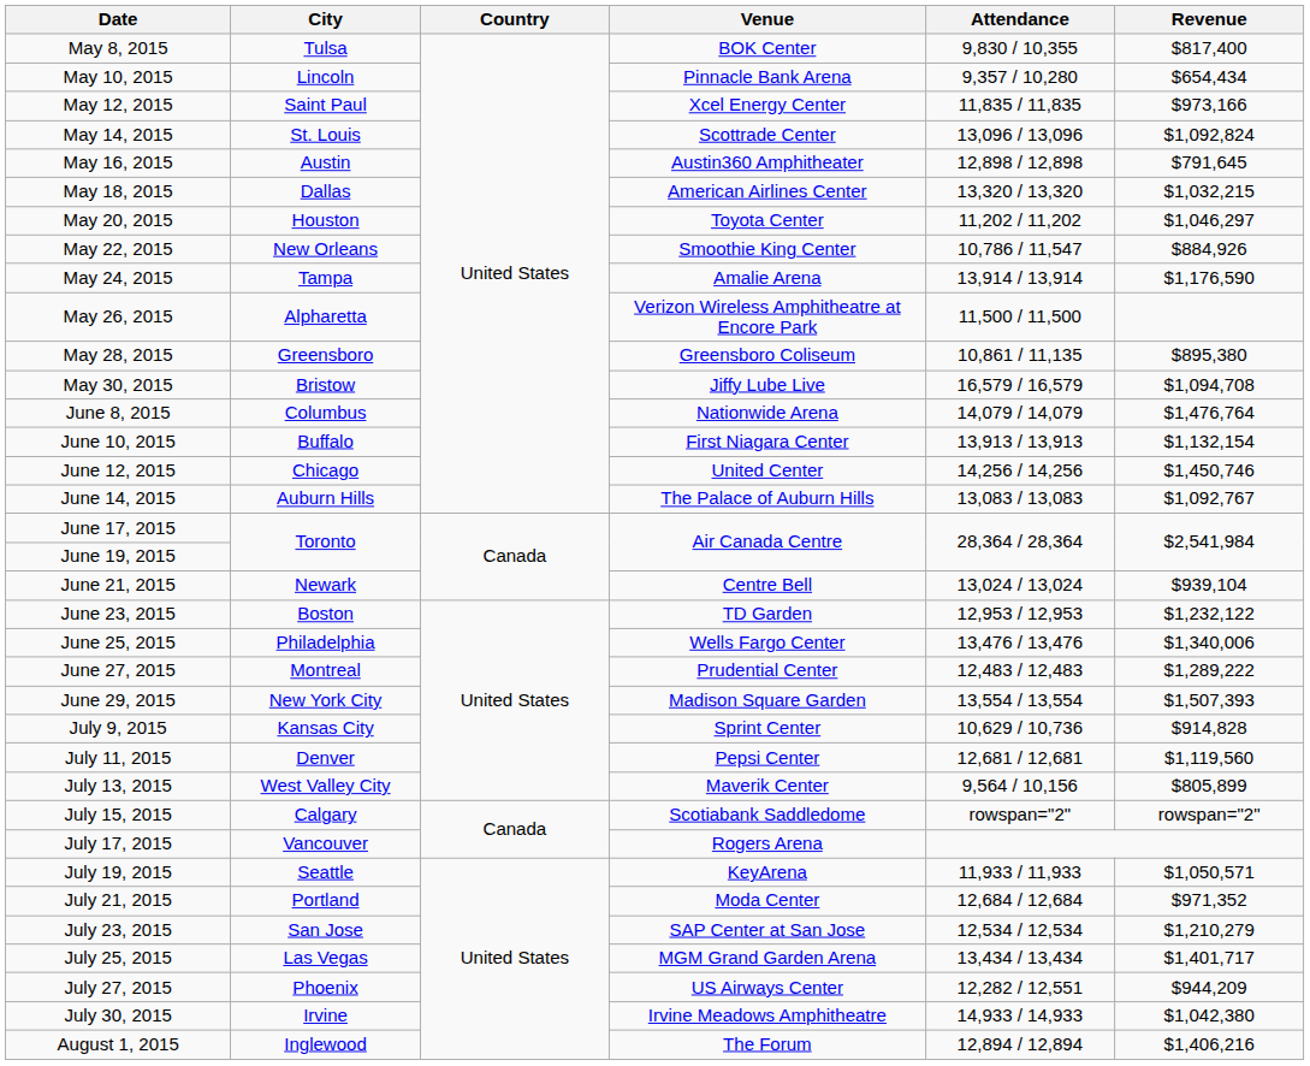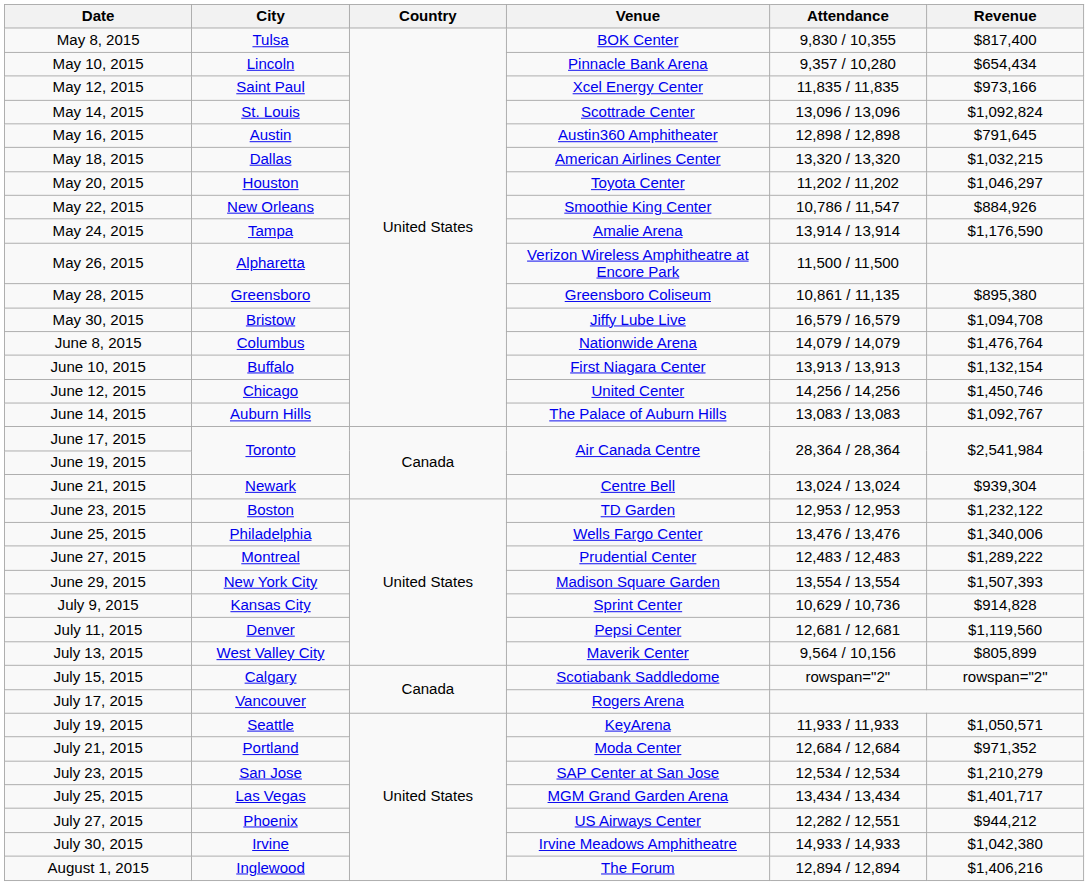June 21, 2015 | Revenue: $939,104 -> $939,304
July 27, 2015 | Revenue: $944,209 -> $944,212
